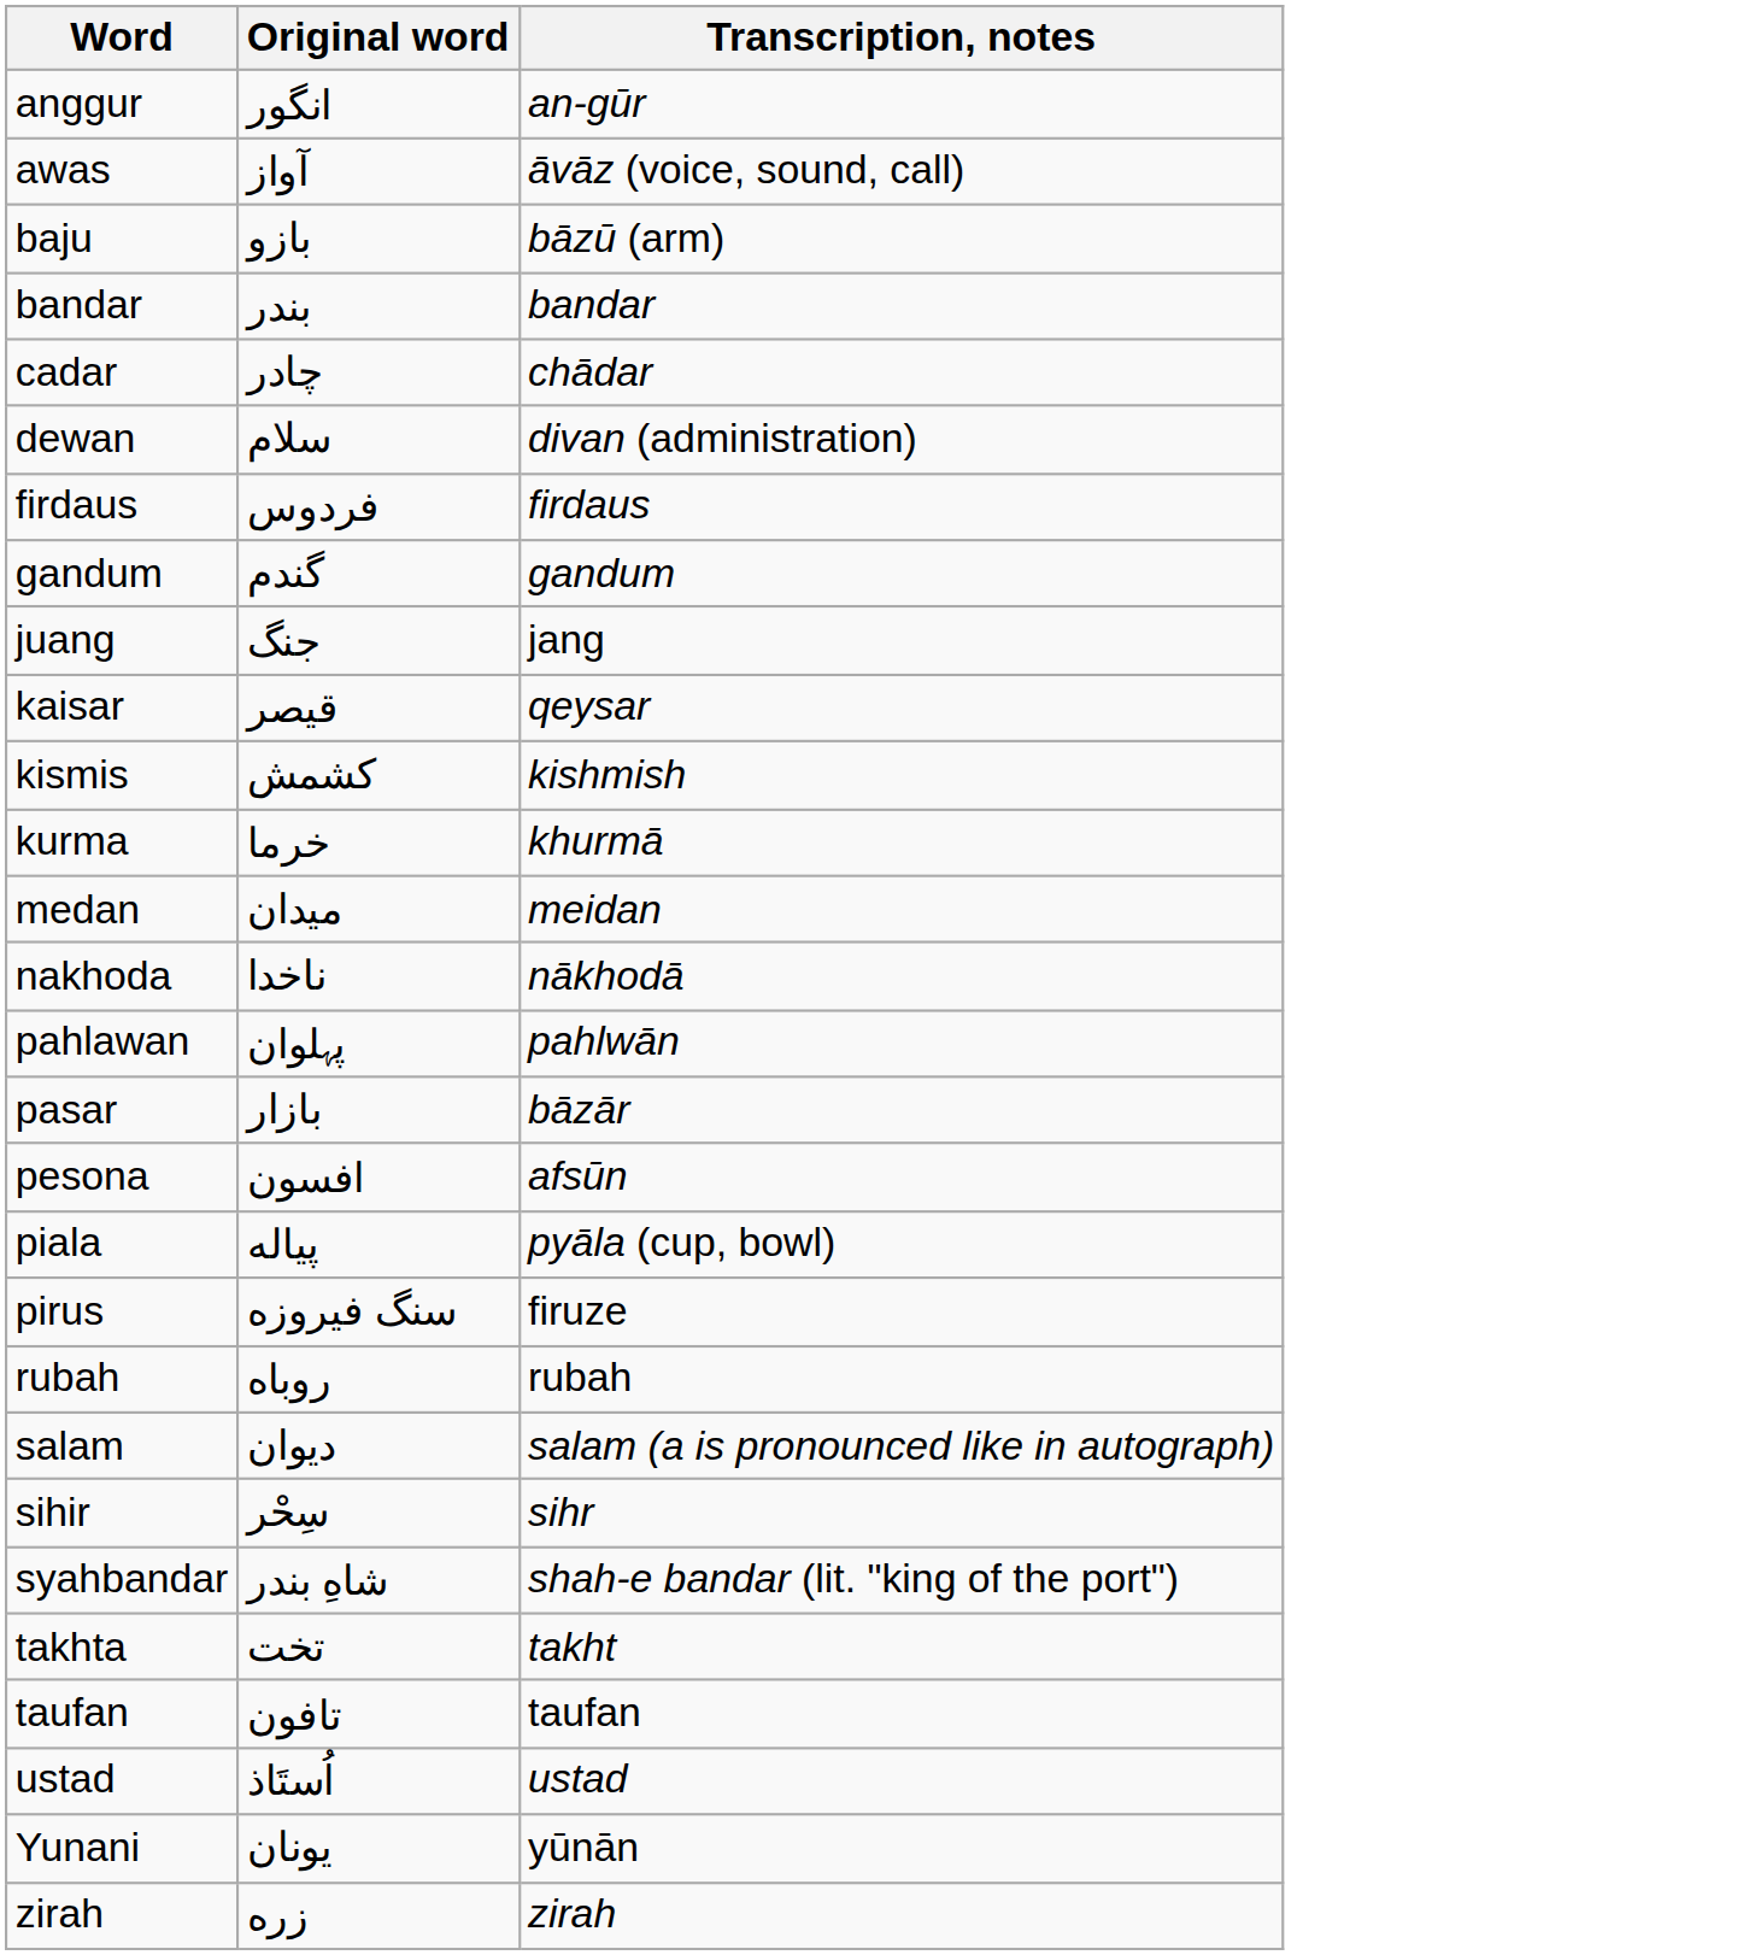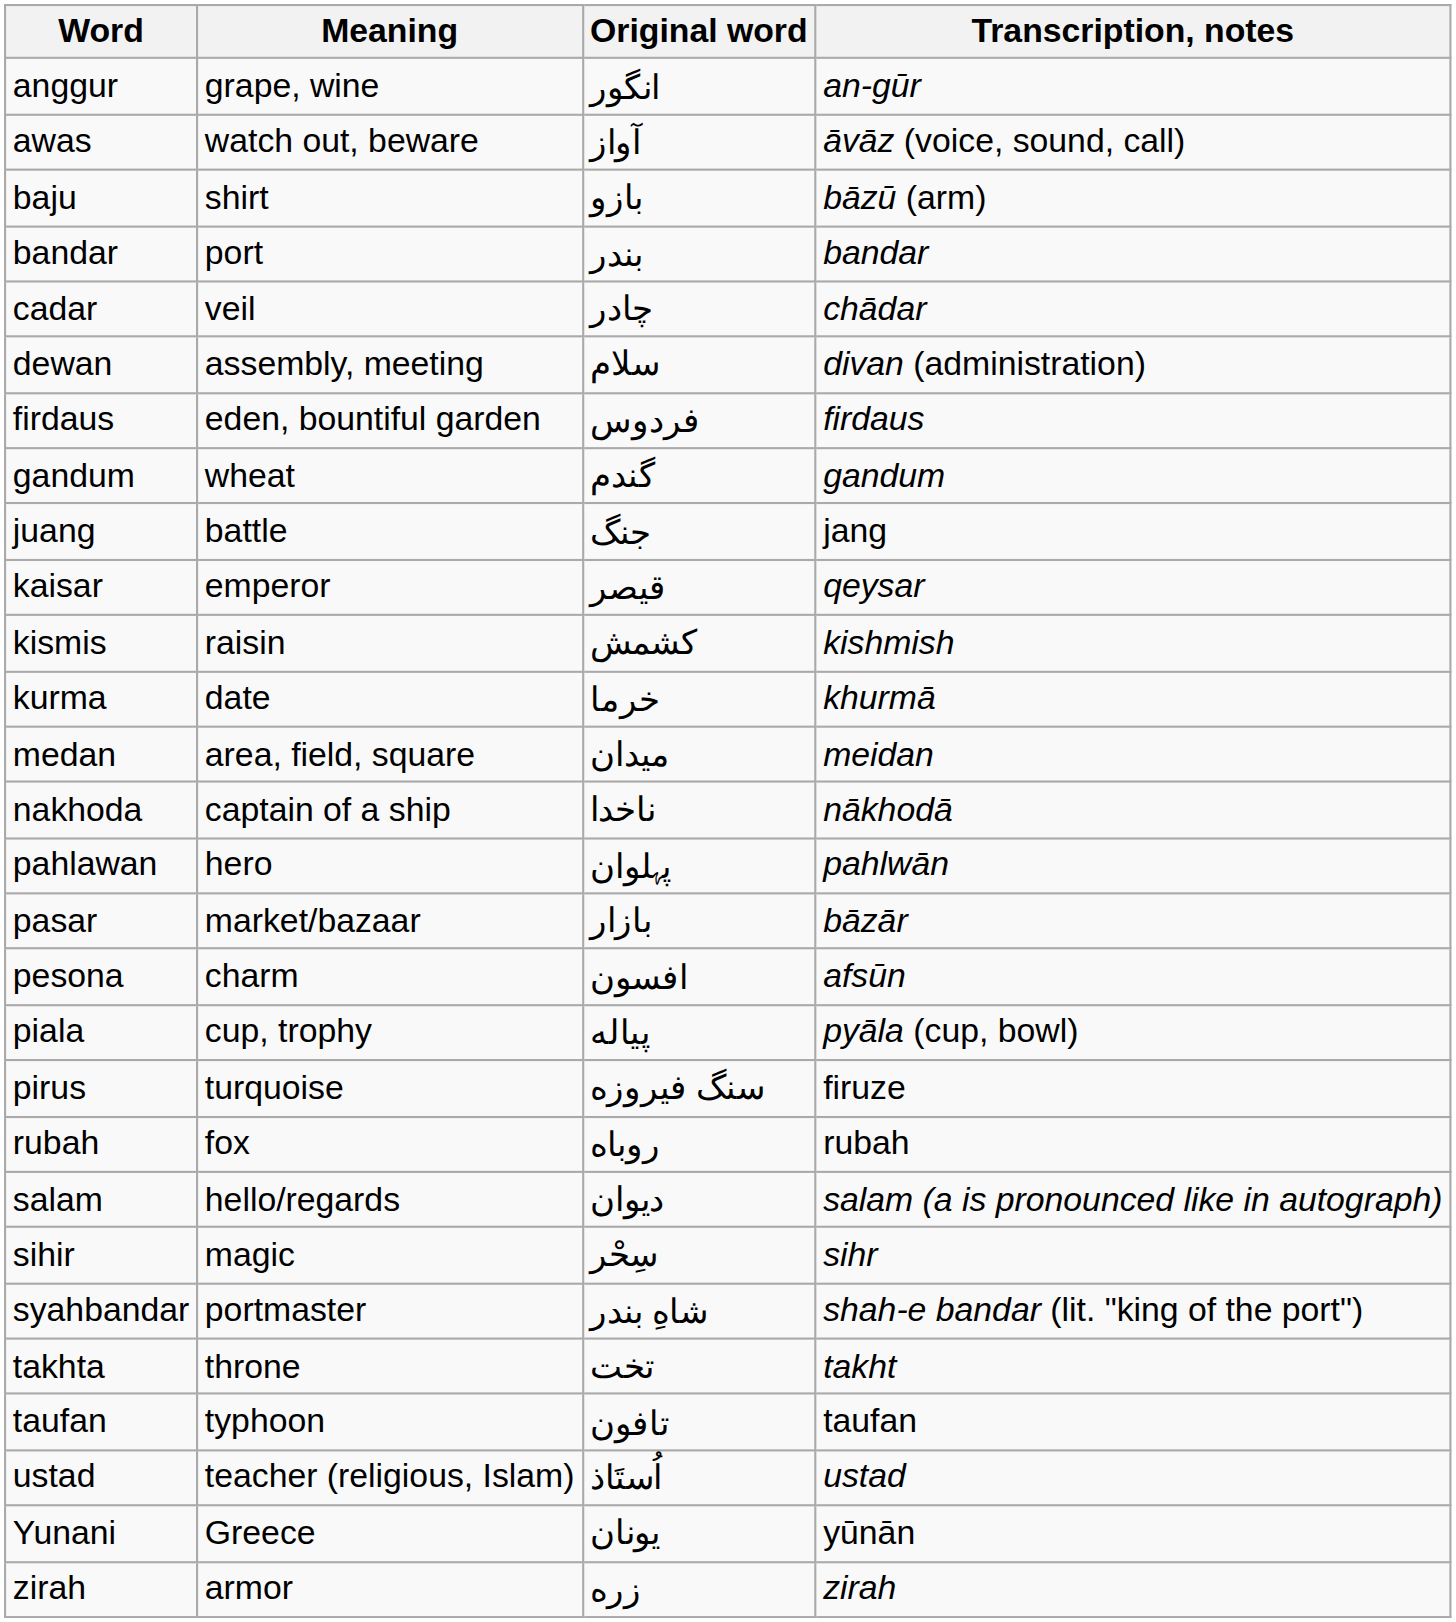+ column: Meaning | grape, wine | watch out, beware | shirt | port | veil | assembly, meeting | eden, bountiful garden | wheat | battle | emperor | raisin | date | area, field, square | captain of a ship | hero | market/bazaar | charm | cup, trophy | turquoise | fox | hello/regards | magic | portmaster | throne | typhoon | teacher (religious, Islam) | Greece | armor
